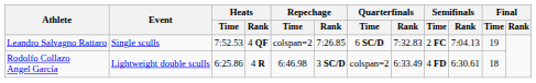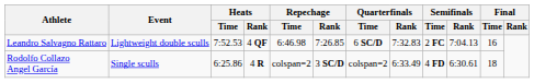Leandro Salvagno Rattaro | Event: Single sculls -> Lightweight double sculls
Leandro Salvagno Rattaro | Repechage / Time: colspan=2 -> 6:46.98
Leandro Salvagno Rattaro | Final / Time: 19 -> 16
Rodolfo Collazo Angel García | Event: Lightweight double sculls -> Single sculls
Rodolfo Collazo Angel García | Repechage / Time: 6:46.98 -> colspan=2
